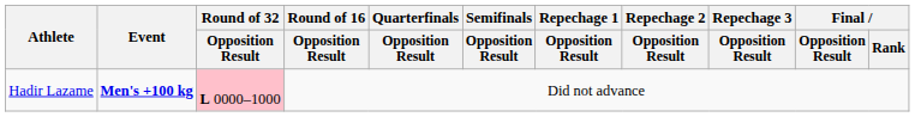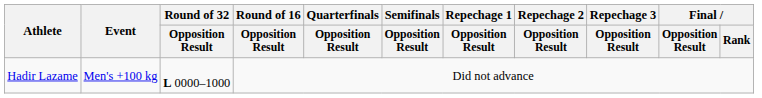Hadir Lazame | Event: bold -> normal
Hadir Lazame | Round of 32 / Opposition Result: pink background -> no background
